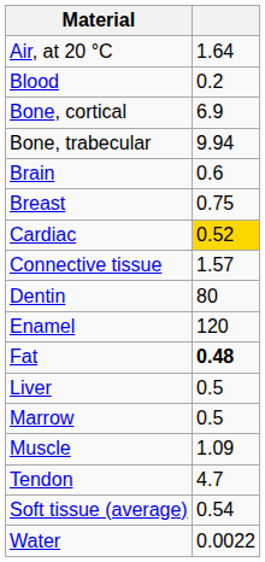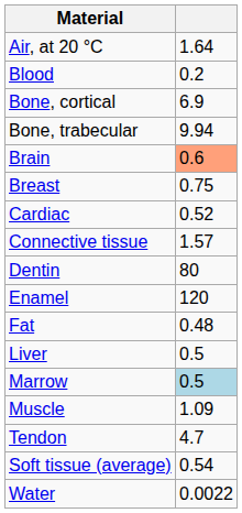Brain | column 2: no background -> lightsalmon background
Cardiac | column 2: gold background -> no background
Fat | column 2: bold -> normal
Marrow | column 2: no background -> lightblue background
